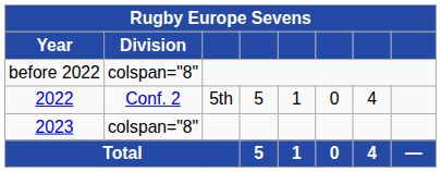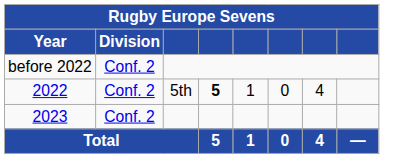before 2022 | Division: colspan="8" -> Conf. 2
2022 | column 4: normal -> bold
2023 | Division: colspan="8" -> Conf. 2
